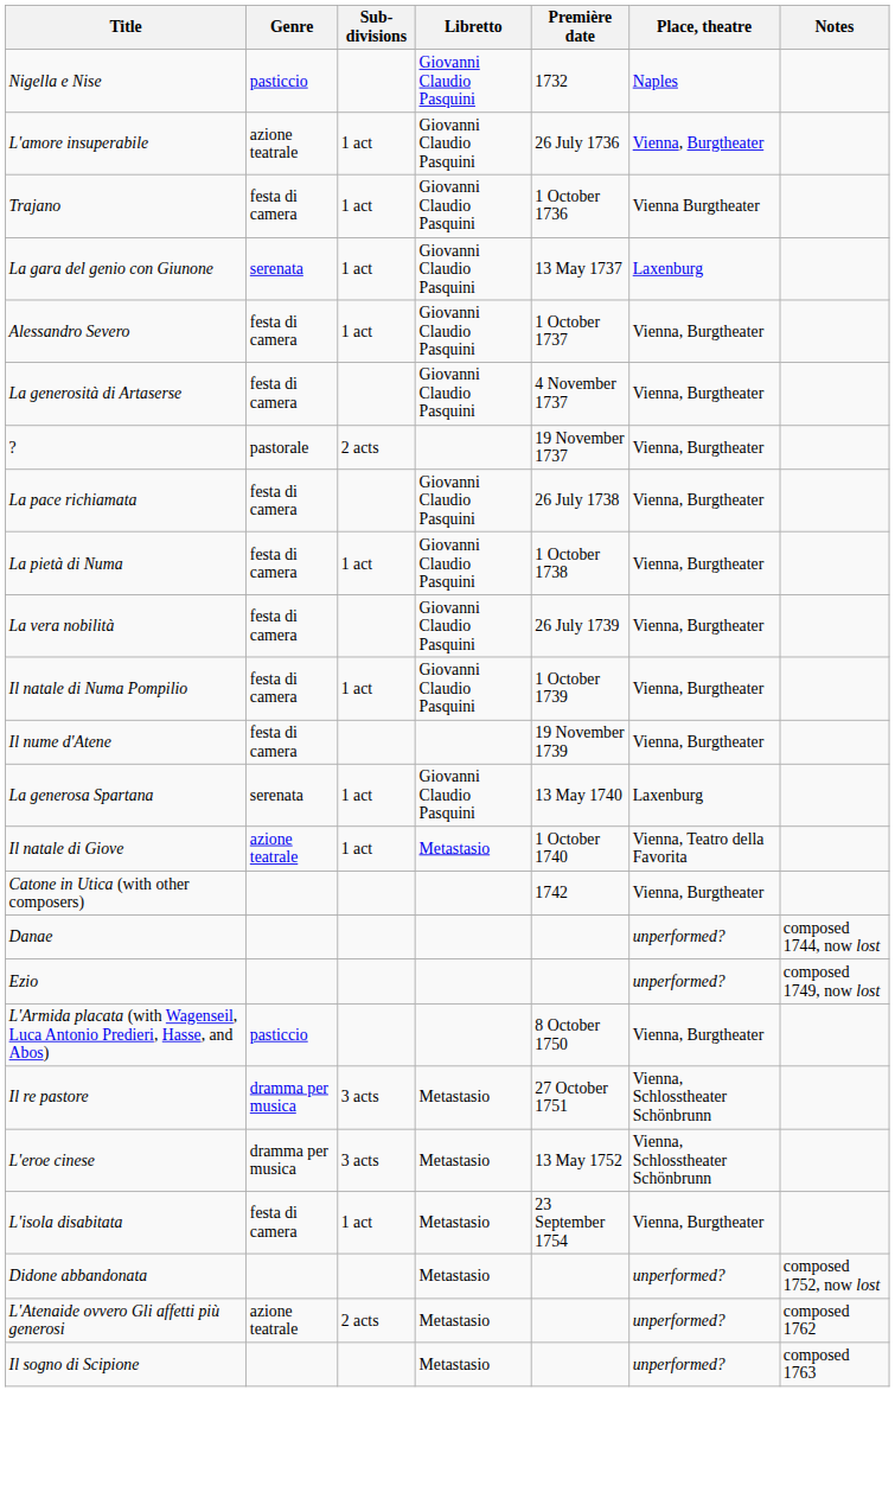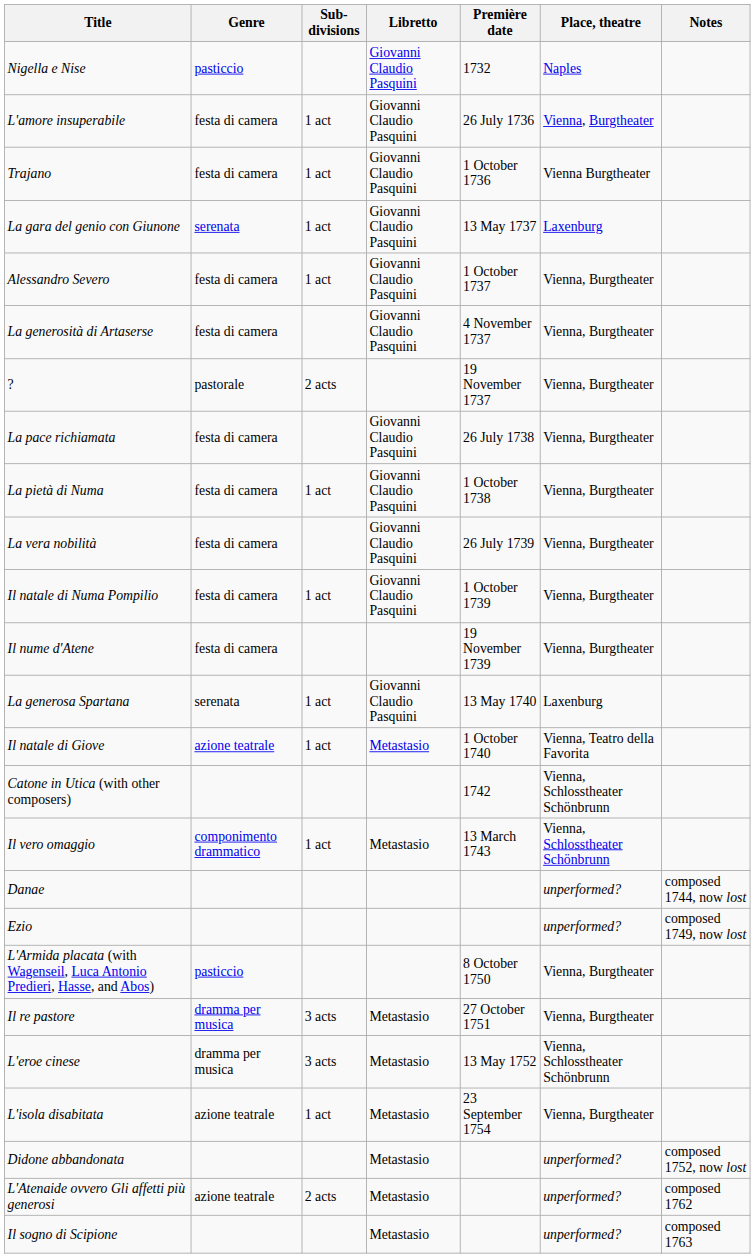L'amore insuperabile | Genre: azione teatrale -> festa di camera
Catone in Utica (with other composers) | Place, theatre: Vienna, Burgtheater -> Vienna, Schlosstheater Schönbrunn
+ row: Il vero omaggio | componimento drammatico | 1 act | Metastasio | 13 March 1743 | Vienna, Schlosstheater Schönbrunn
Il re pastore | Place, theatre: Vienna, Schlosstheater Schönbrunn -> Vienna, Burgtheater
L'isola disabitata | Genre: festa di camera -> azione teatrale
